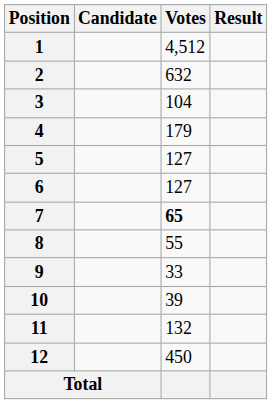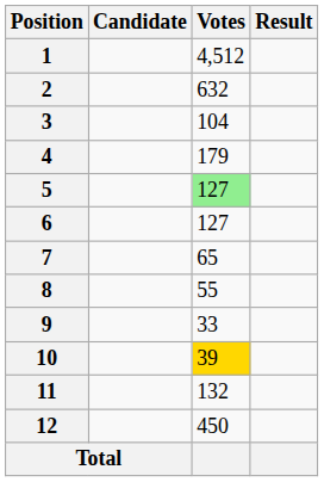5 | Votes: no background -> lightgreen background
7 | Votes: bold -> normal
10 | Votes: no background -> gold background
